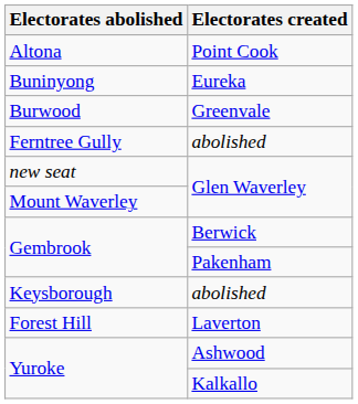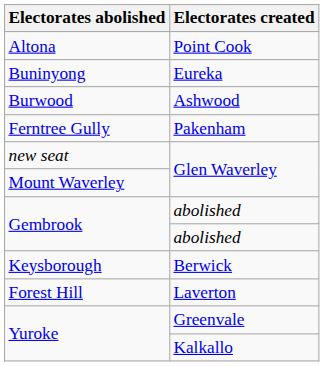row 4 | Electorates created: Greenvale -> Ashwood
row 5 | Electorates created: abolished -> Pakenham
row 8 | Electorates created: Berwick -> abolished
row 9 | Electorates created: Pakenham -> abolished
row 10 | Electorates created: abolished -> Berwick
row 12 | Electorates created: Ashwood -> Greenvale
